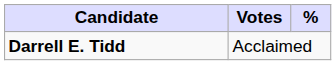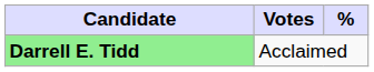Darrell E. Tidd | Candidate: no background -> lightgreen background
